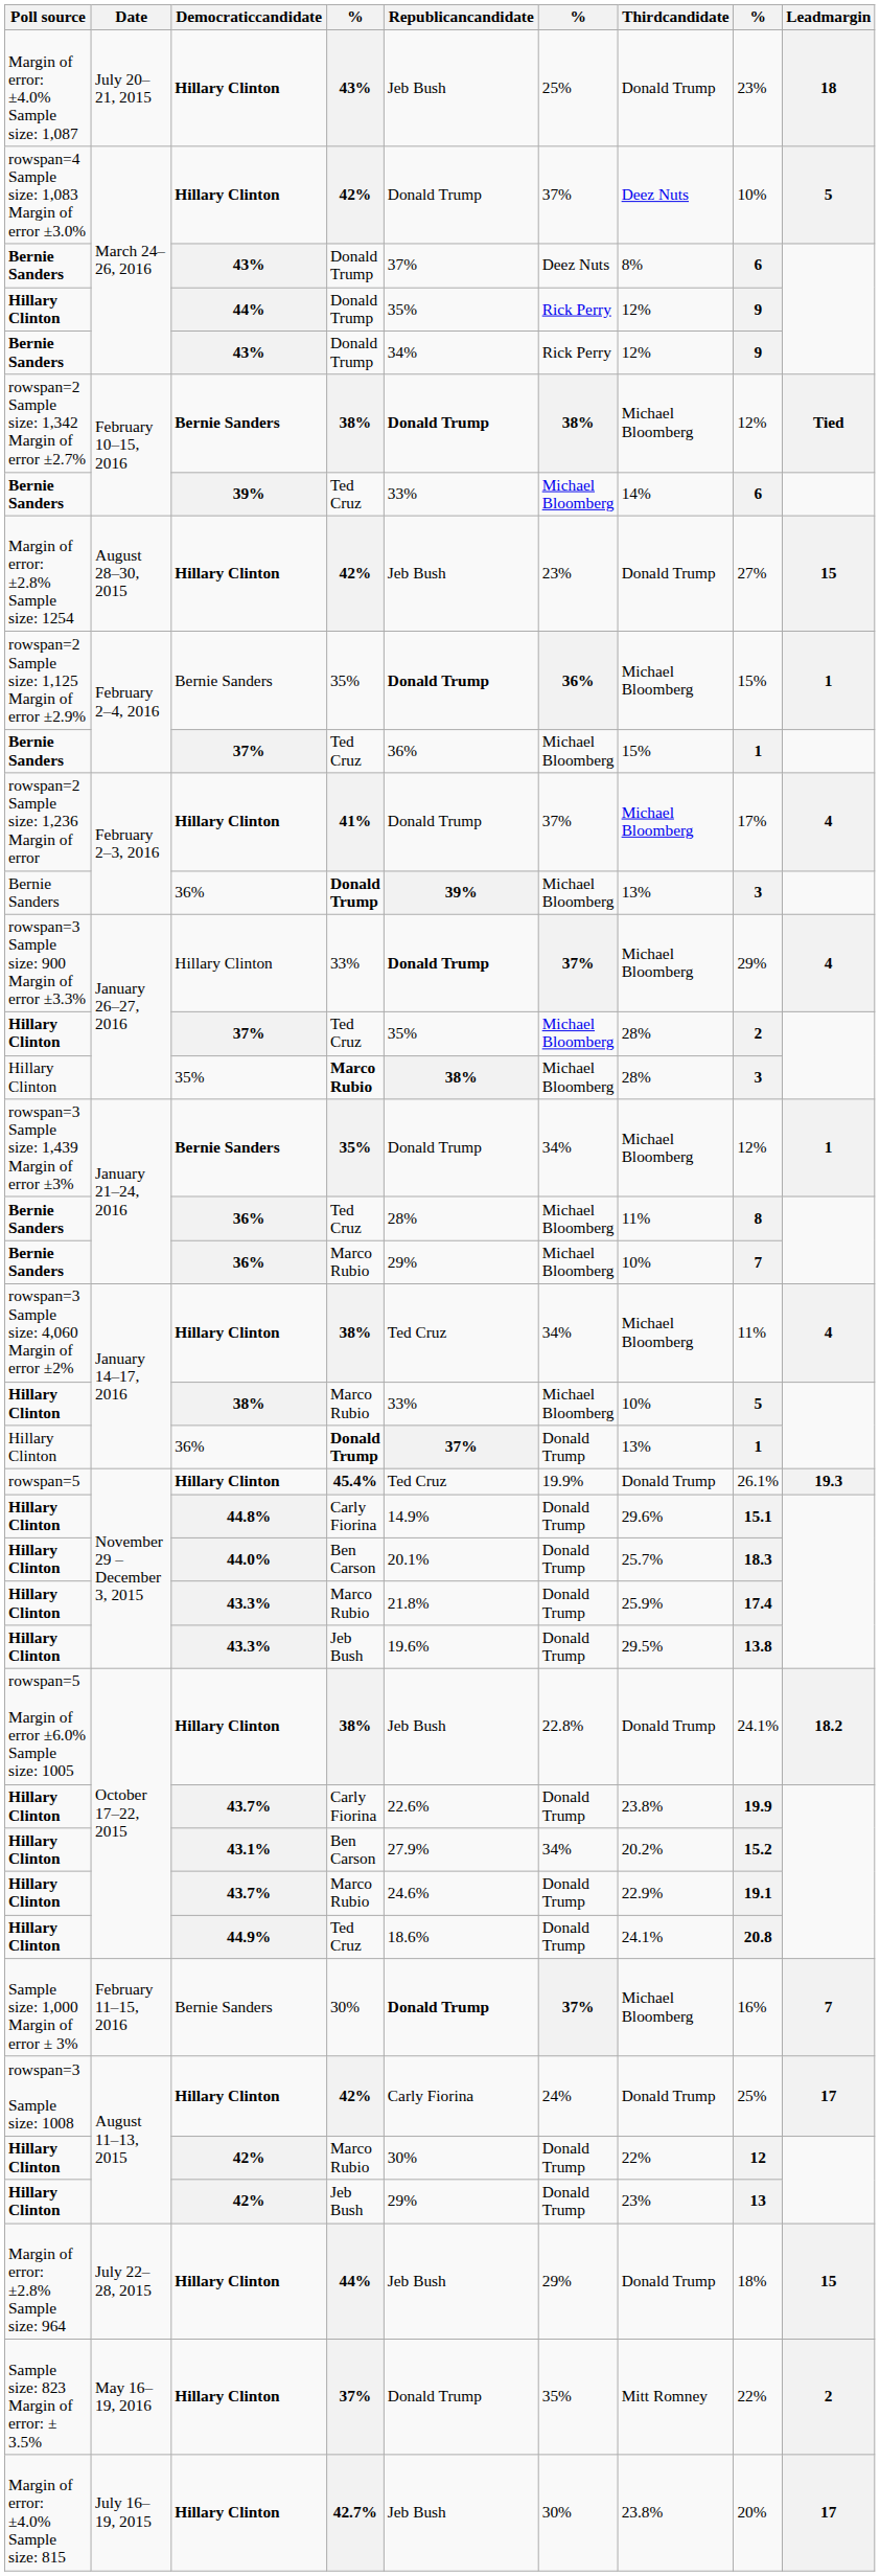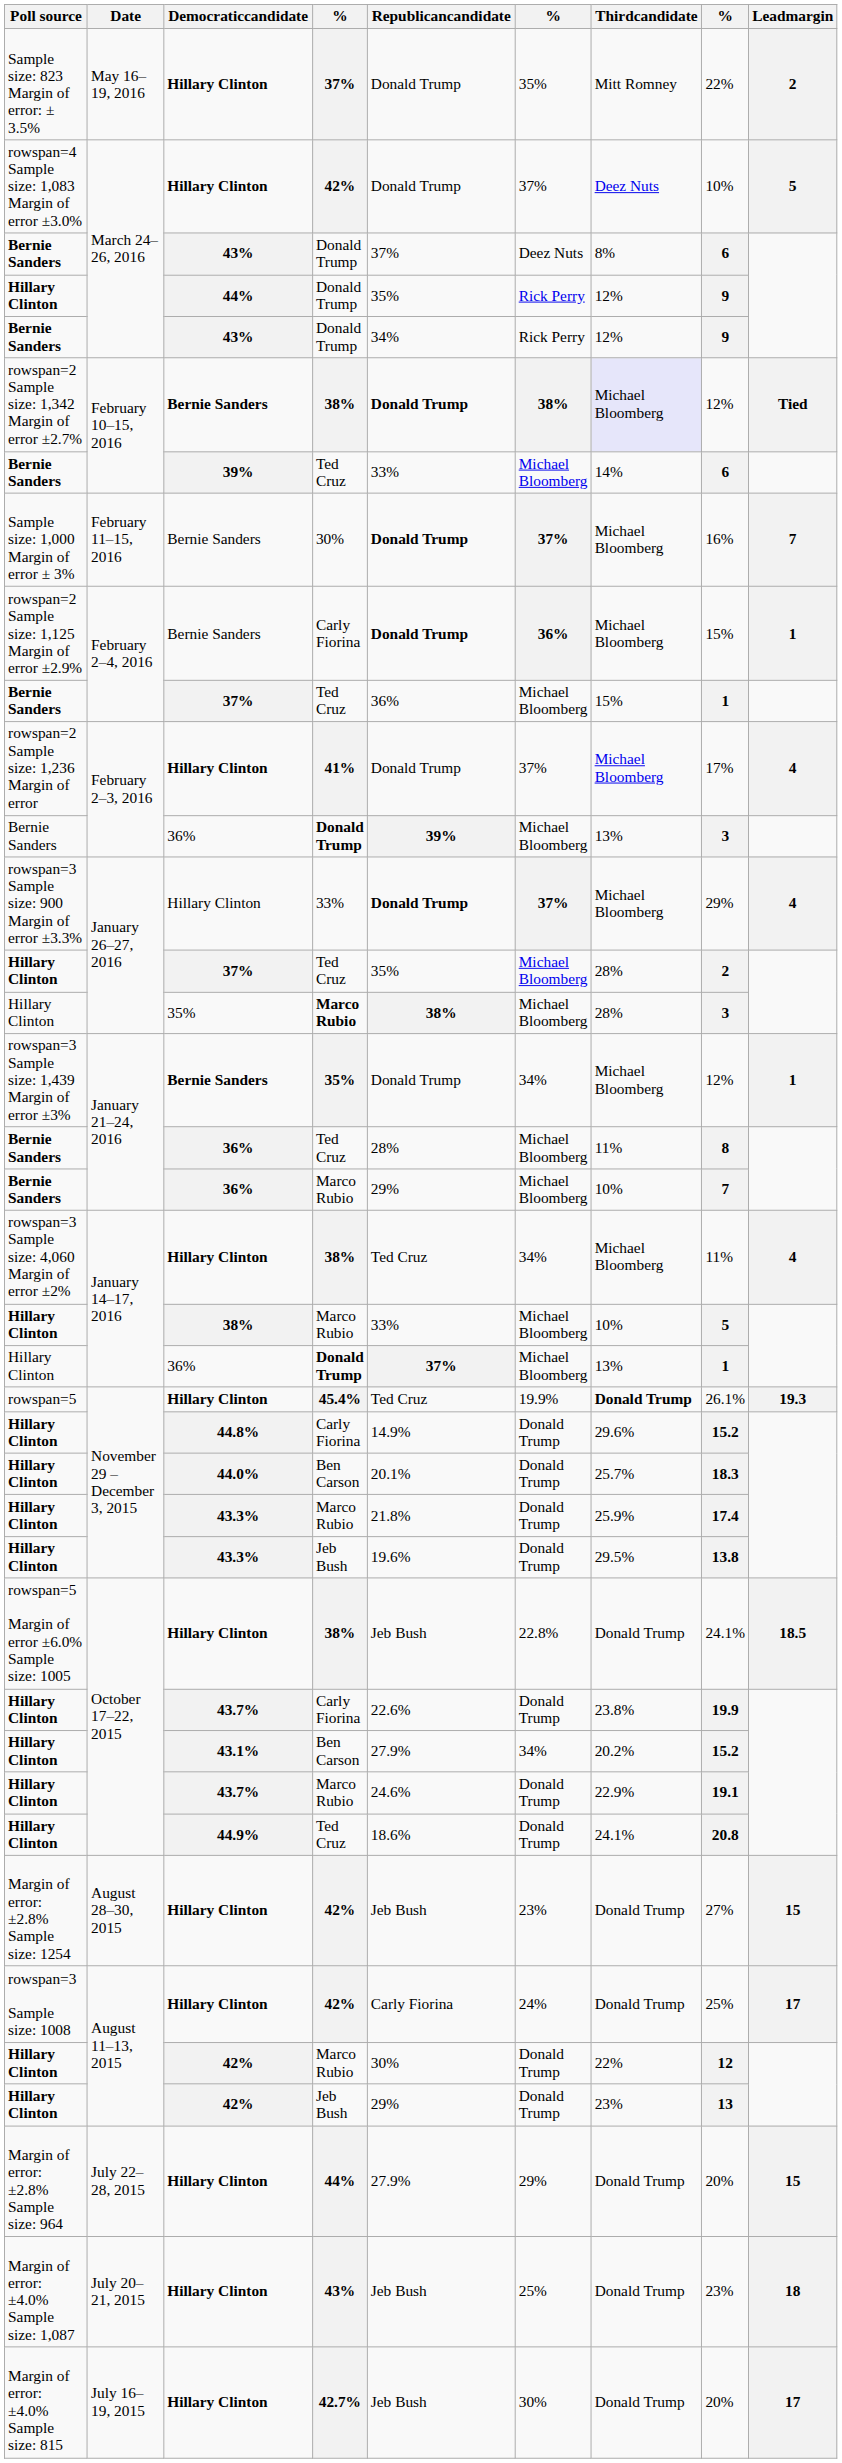rows swapped: Sample size: 823 Margin of error: ± 3.5% <-> Margin of error: ±4.0% Sample size: 1,087
rowspan=2 Sample size: 1,342 Margin of error ±2.7% | Thirdcandidate: no background -> lavender background
rows swapped: Sample size: 1,000 Margin of error ± 3% <-> Margin of error: ±2.8% Sample size: 1254
rowspan=2 Sample size: 1,125 Margin of error ±2.9% | column 4: 35% -> Carly Fiorina
Hillary Clinton / 36% | column 6: Donald Trump -> Michael Bloomberg
rowspan=5 | Thirdcandidate: normal -> bold
Hillary Clinton / 44.8% | column 8: 15.1 -> 15.2
rowspan=5 Margin of error ±6.0% Sample size: 1005 | Leadmargin: 18.2 -> 18.5
Margin of error: ±2.8% Sample size: 964 | Republicancandidate: Jeb Bush -> 27.9%
Margin of error: ±2.8% Sample size: 964 | column 8: 18% -> 20%
Margin of error: ±4.0% Sample size: 815 | Thirdcandidate: 23.8% -> Donald Trump
